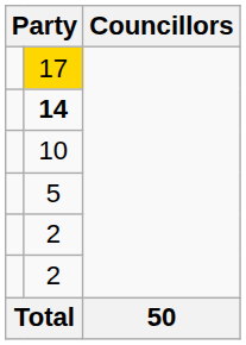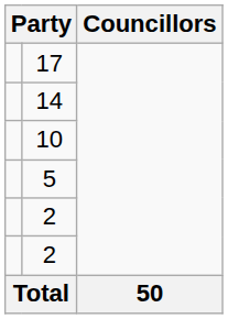17 | column 2: gold background -> no background
14 | column 2: bold -> normal
